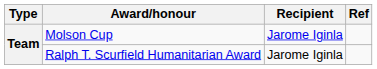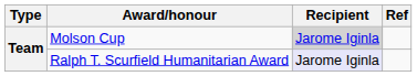Molson Cup | Recipient: no background -> lightgrey background
Ralph T. Scurfield Humanitarian Award | Recipient: no background -> lavender background
